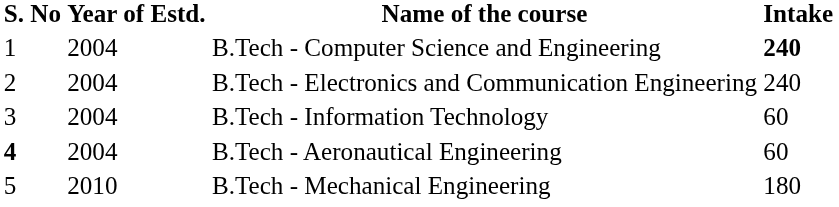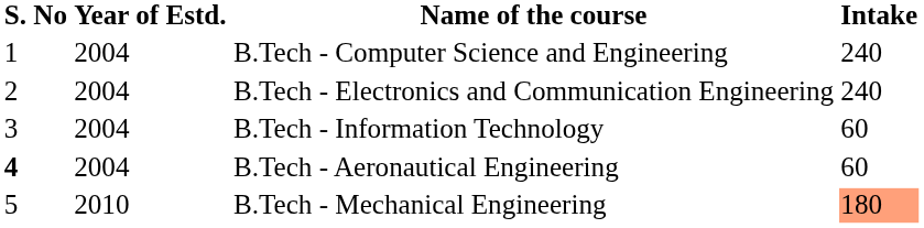B.Tech - Computer Science and Engineering | Intake: bold -> normal
B.Tech - Mechanical Engineering | Intake: no background -> lightsalmon background
